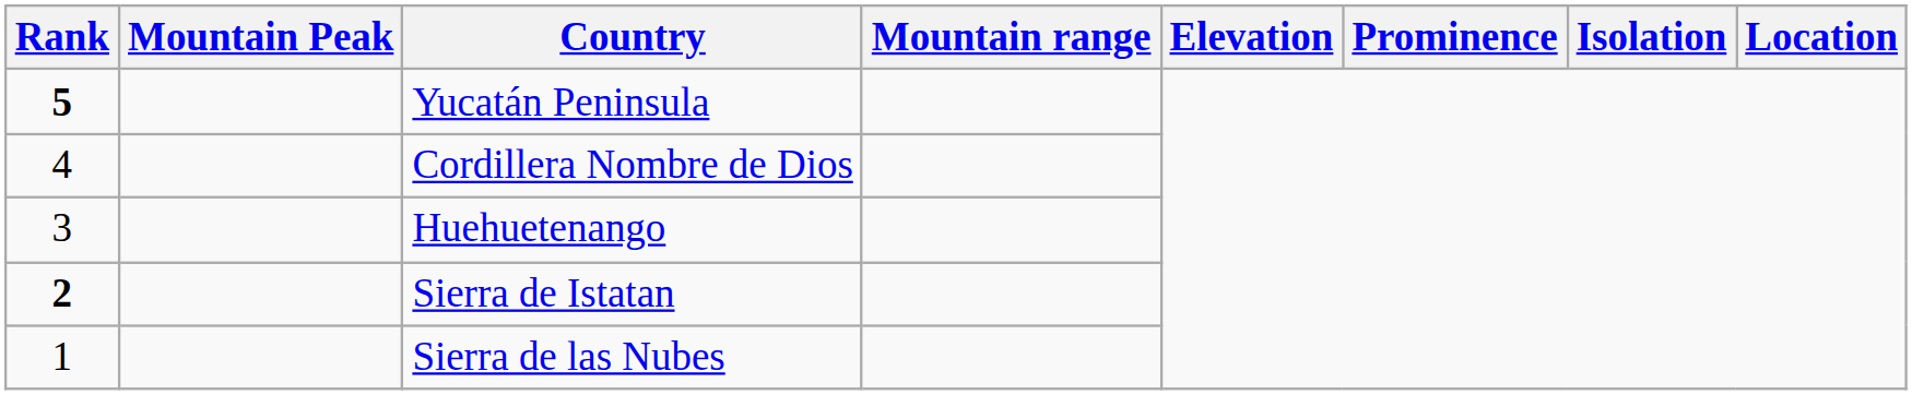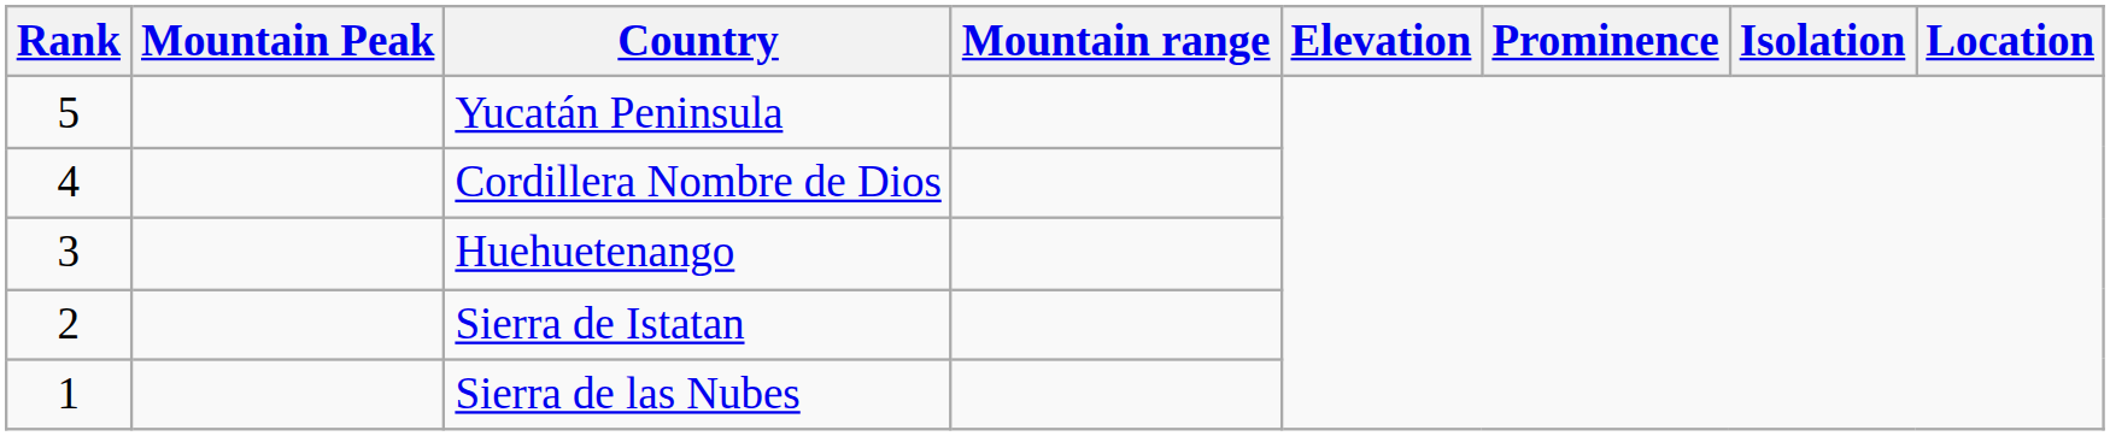Yucatán Peninsula | Rank: bold -> normal
Sierra de Istatan | Rank: bold -> normal
